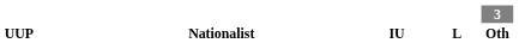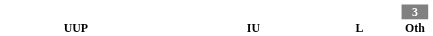- column: 9 | Nationalist
